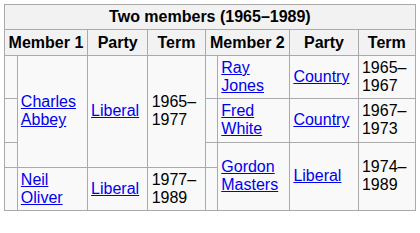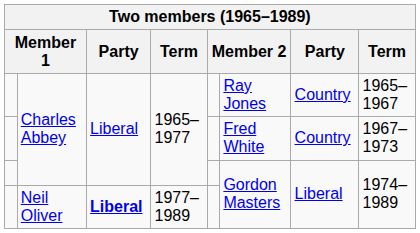Neil Oliver | column 3: normal -> bold
